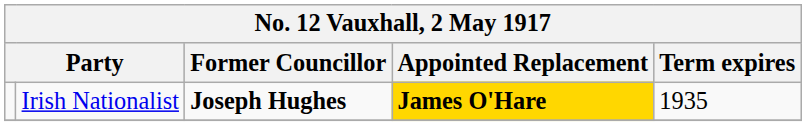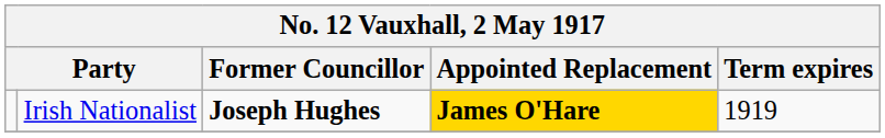Irish Nationalist | Term expires: 1935 -> 1919
